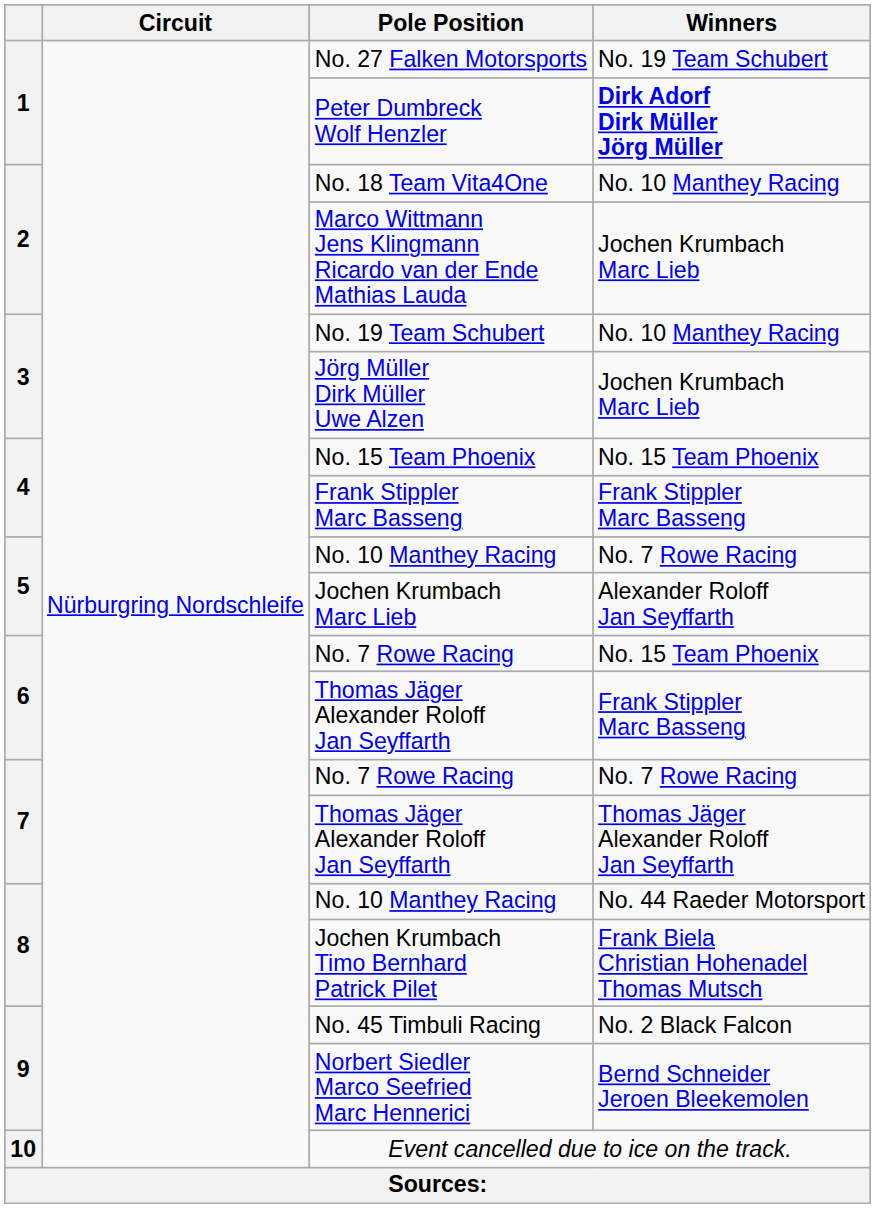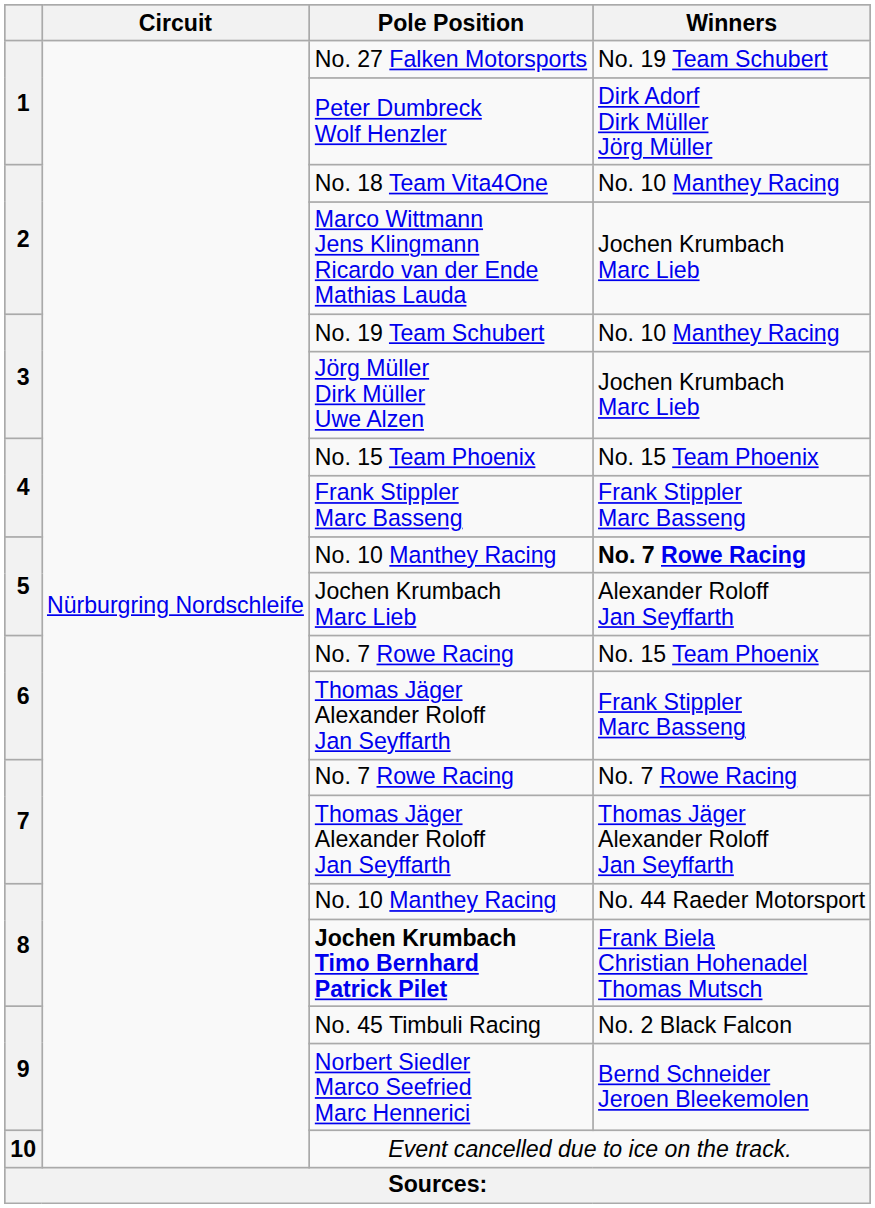Peter Dumbreck Wolf Henzler | Winners: bold -> normal
No. 10 Manthey Racing / No. 7 Rowe Racing | Winners: normal -> bold
Jochen Krumbach Timo Bernhard Patrick Pilet | Pole Position: normal -> bold
